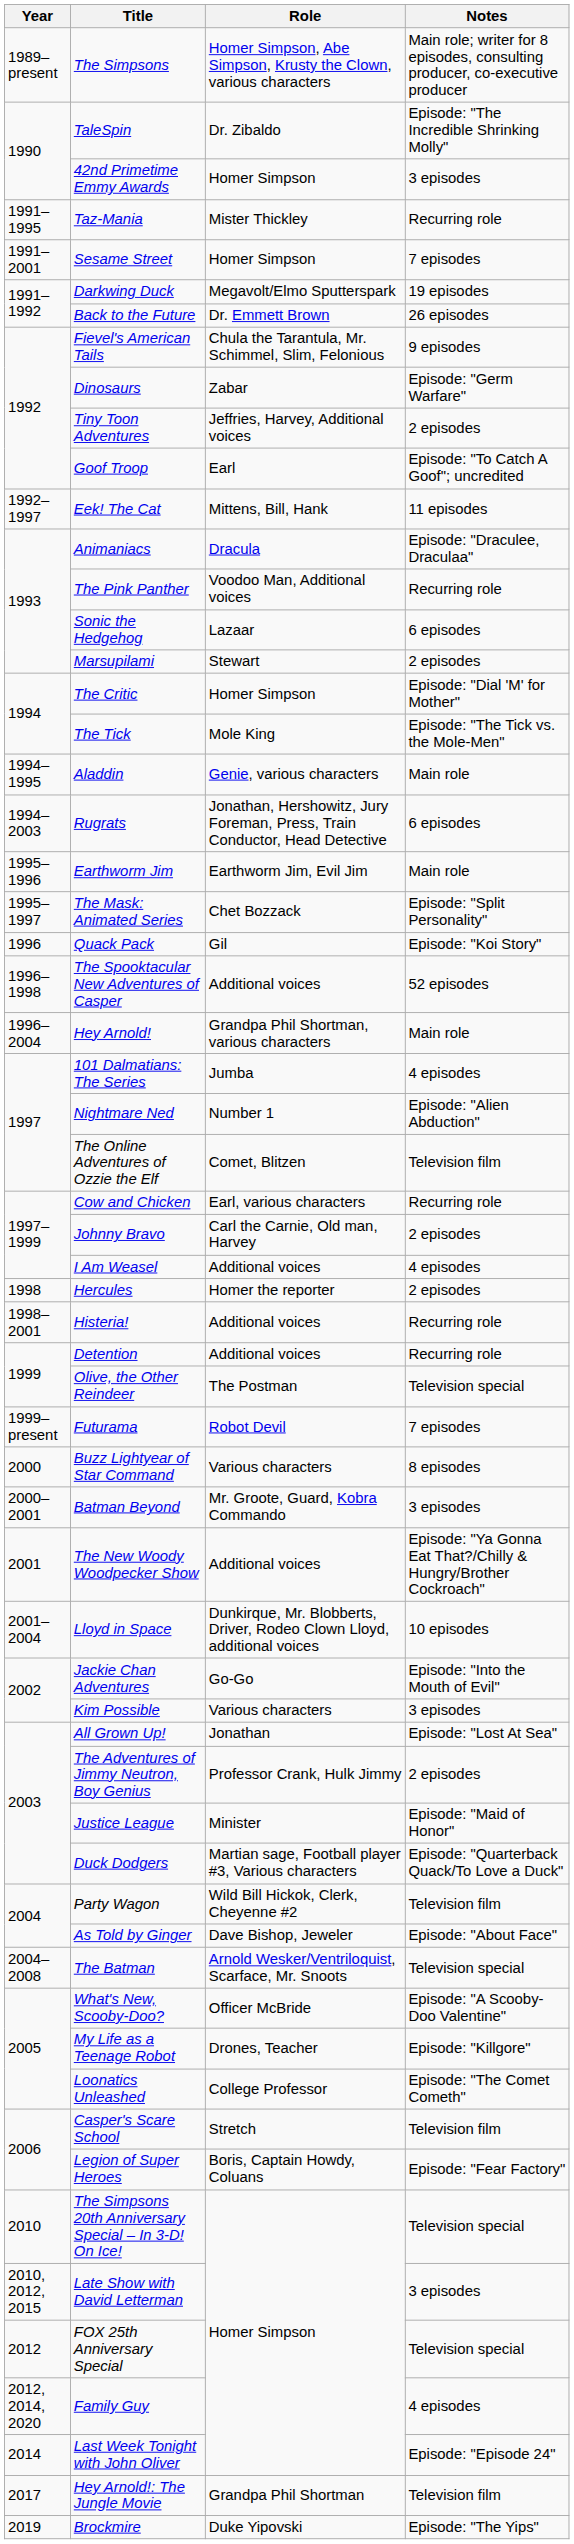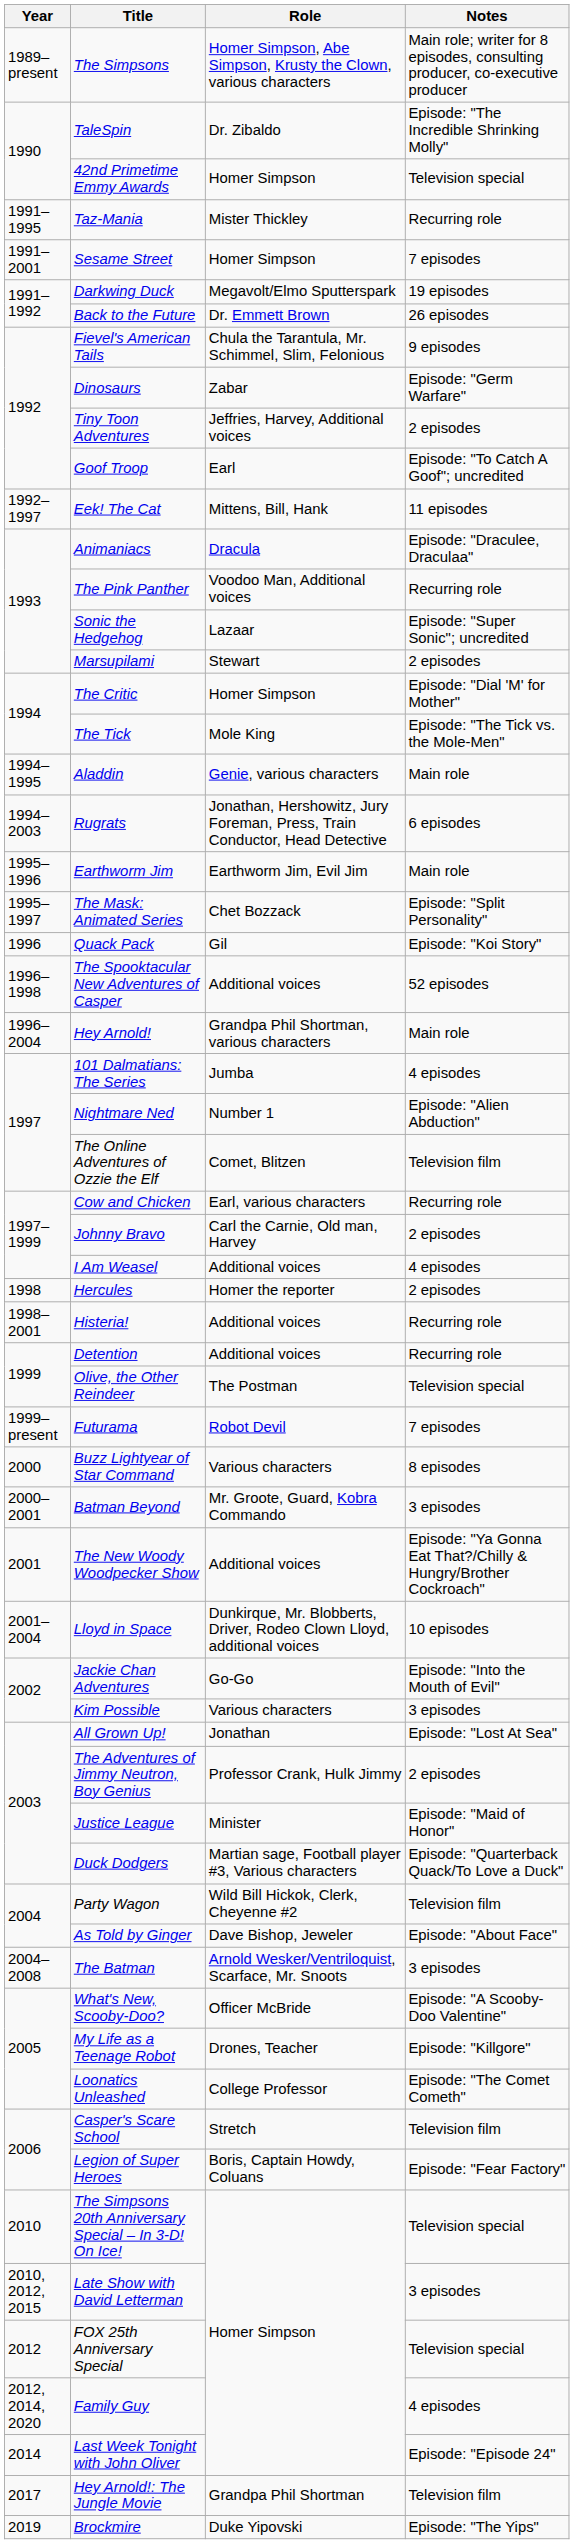42nd Primetime Emmy Awards | Notes: 3 episodes -> Television special
Sonic the Hedgehog | Notes: 6 episodes -> Episode: "Super Sonic"; uncredited
The Batman | Notes: Television special -> 3 episodes
